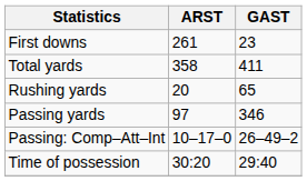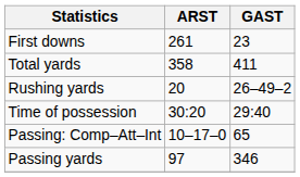Rushing yards | GAST: 65 -> 26–49–2
rows swapped: Passing yards <-> Time of possession
Passing: Comp–Att–Int | GAST: 26–49–2 -> 65
